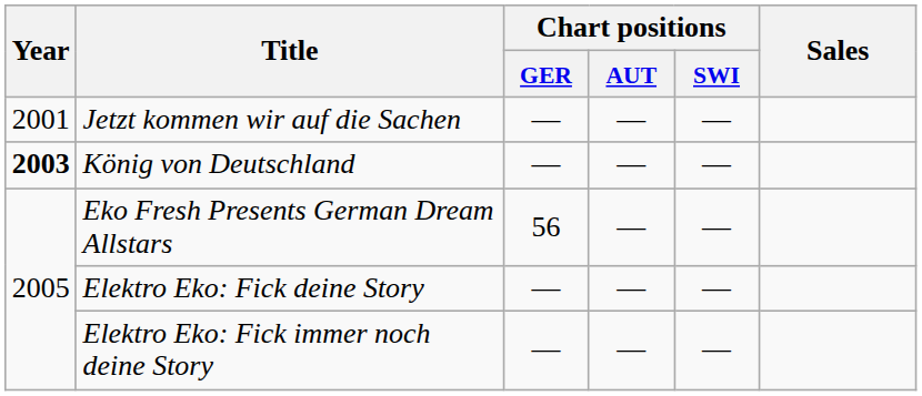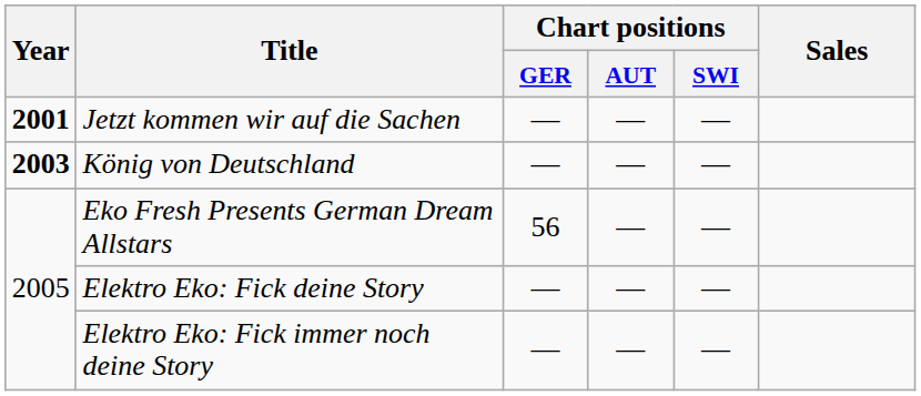Jetzt kommen wir auf die Sachen | Year: normal -> bold
